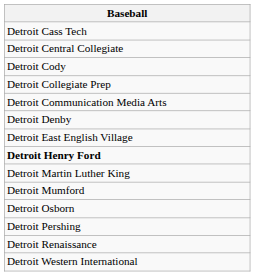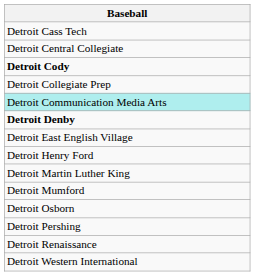row 4 | column 1: normal -> bold
row 6 | column 1: no background -> paleturquoise background
row 7 | column 1: normal -> bold
row 9 | column 1: bold -> normal
